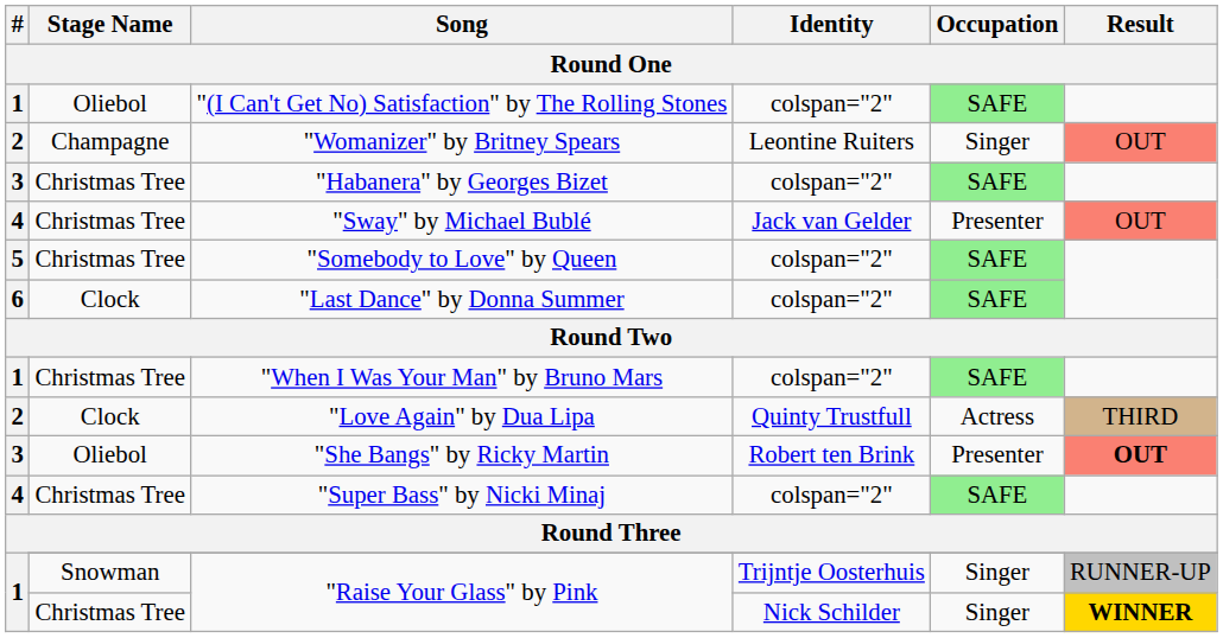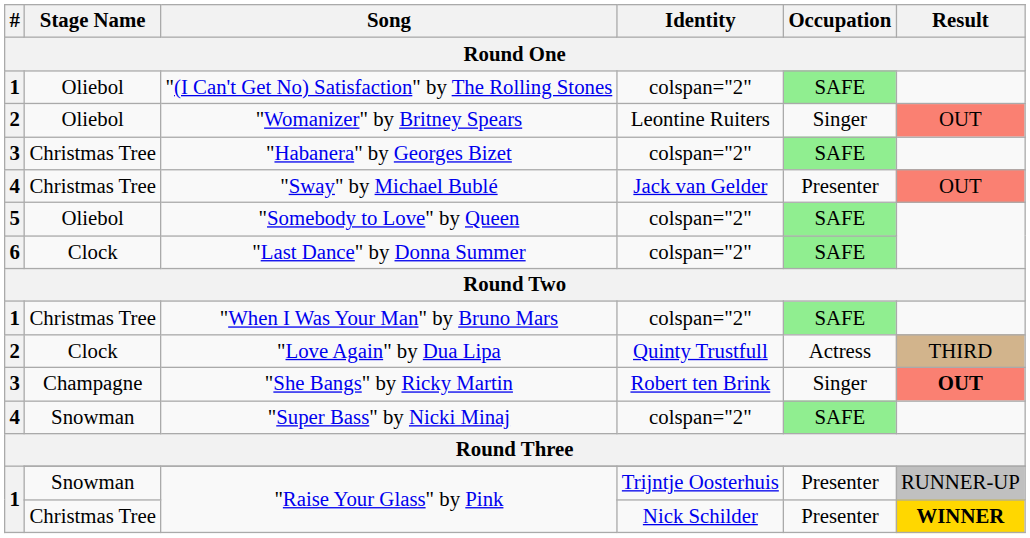"Womanizer" by Britney Spears | Stage Name: Champagne -> Oliebol
"Somebody to Love" by Queen | Stage Name: Christmas Tree -> Oliebol
"She Bangs" by Ricky Martin | Stage Name: Oliebol -> Champagne
"She Bangs" by Ricky Martin | Occupation: Presenter -> Singer
"Super Bass" by Nicki Minaj | Stage Name: Christmas Tree -> Snowman
"Raise Your Glass" by Pink / Trijntje Oosterhuis | Occupation: Singer -> Presenter
"Raise Your Glass" by Pink / Nick Schilder | Occupation: Singer -> Presenter
